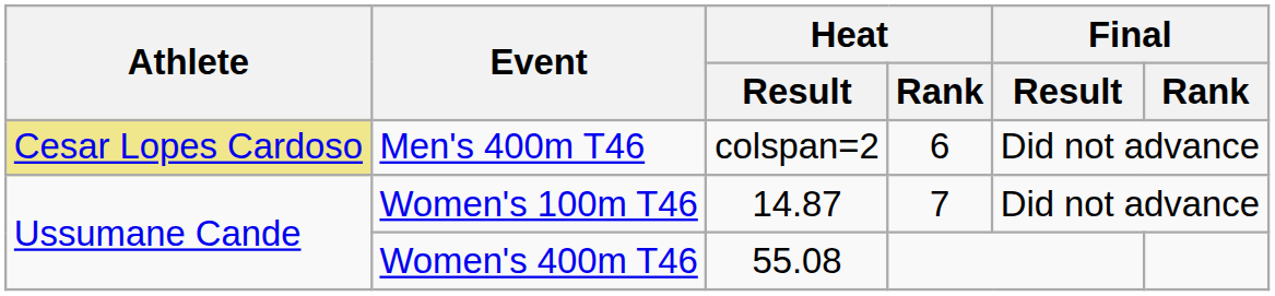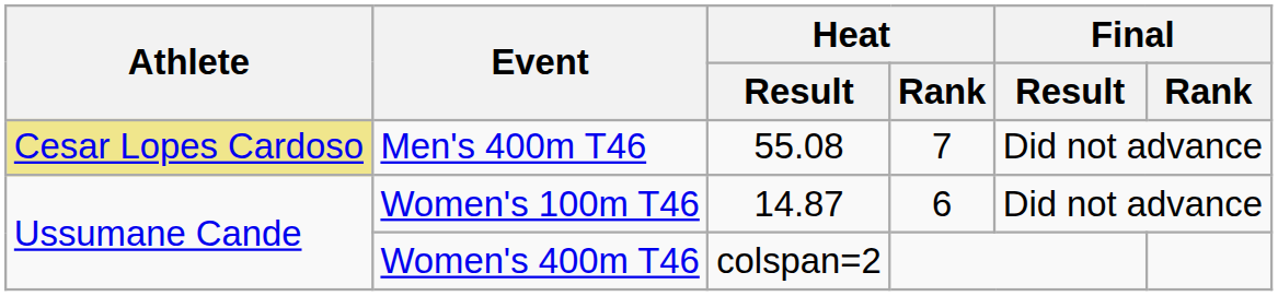Men's 400m T46 | Heat / Result: colspan=2 -> 55.08
Men's 400m T46 | Heat / Rank: 6 -> 7
Women's 100m T46 | Heat / Rank: 7 -> 6
Women's 400m T46 | Heat / Result: 55.08 -> colspan=2
